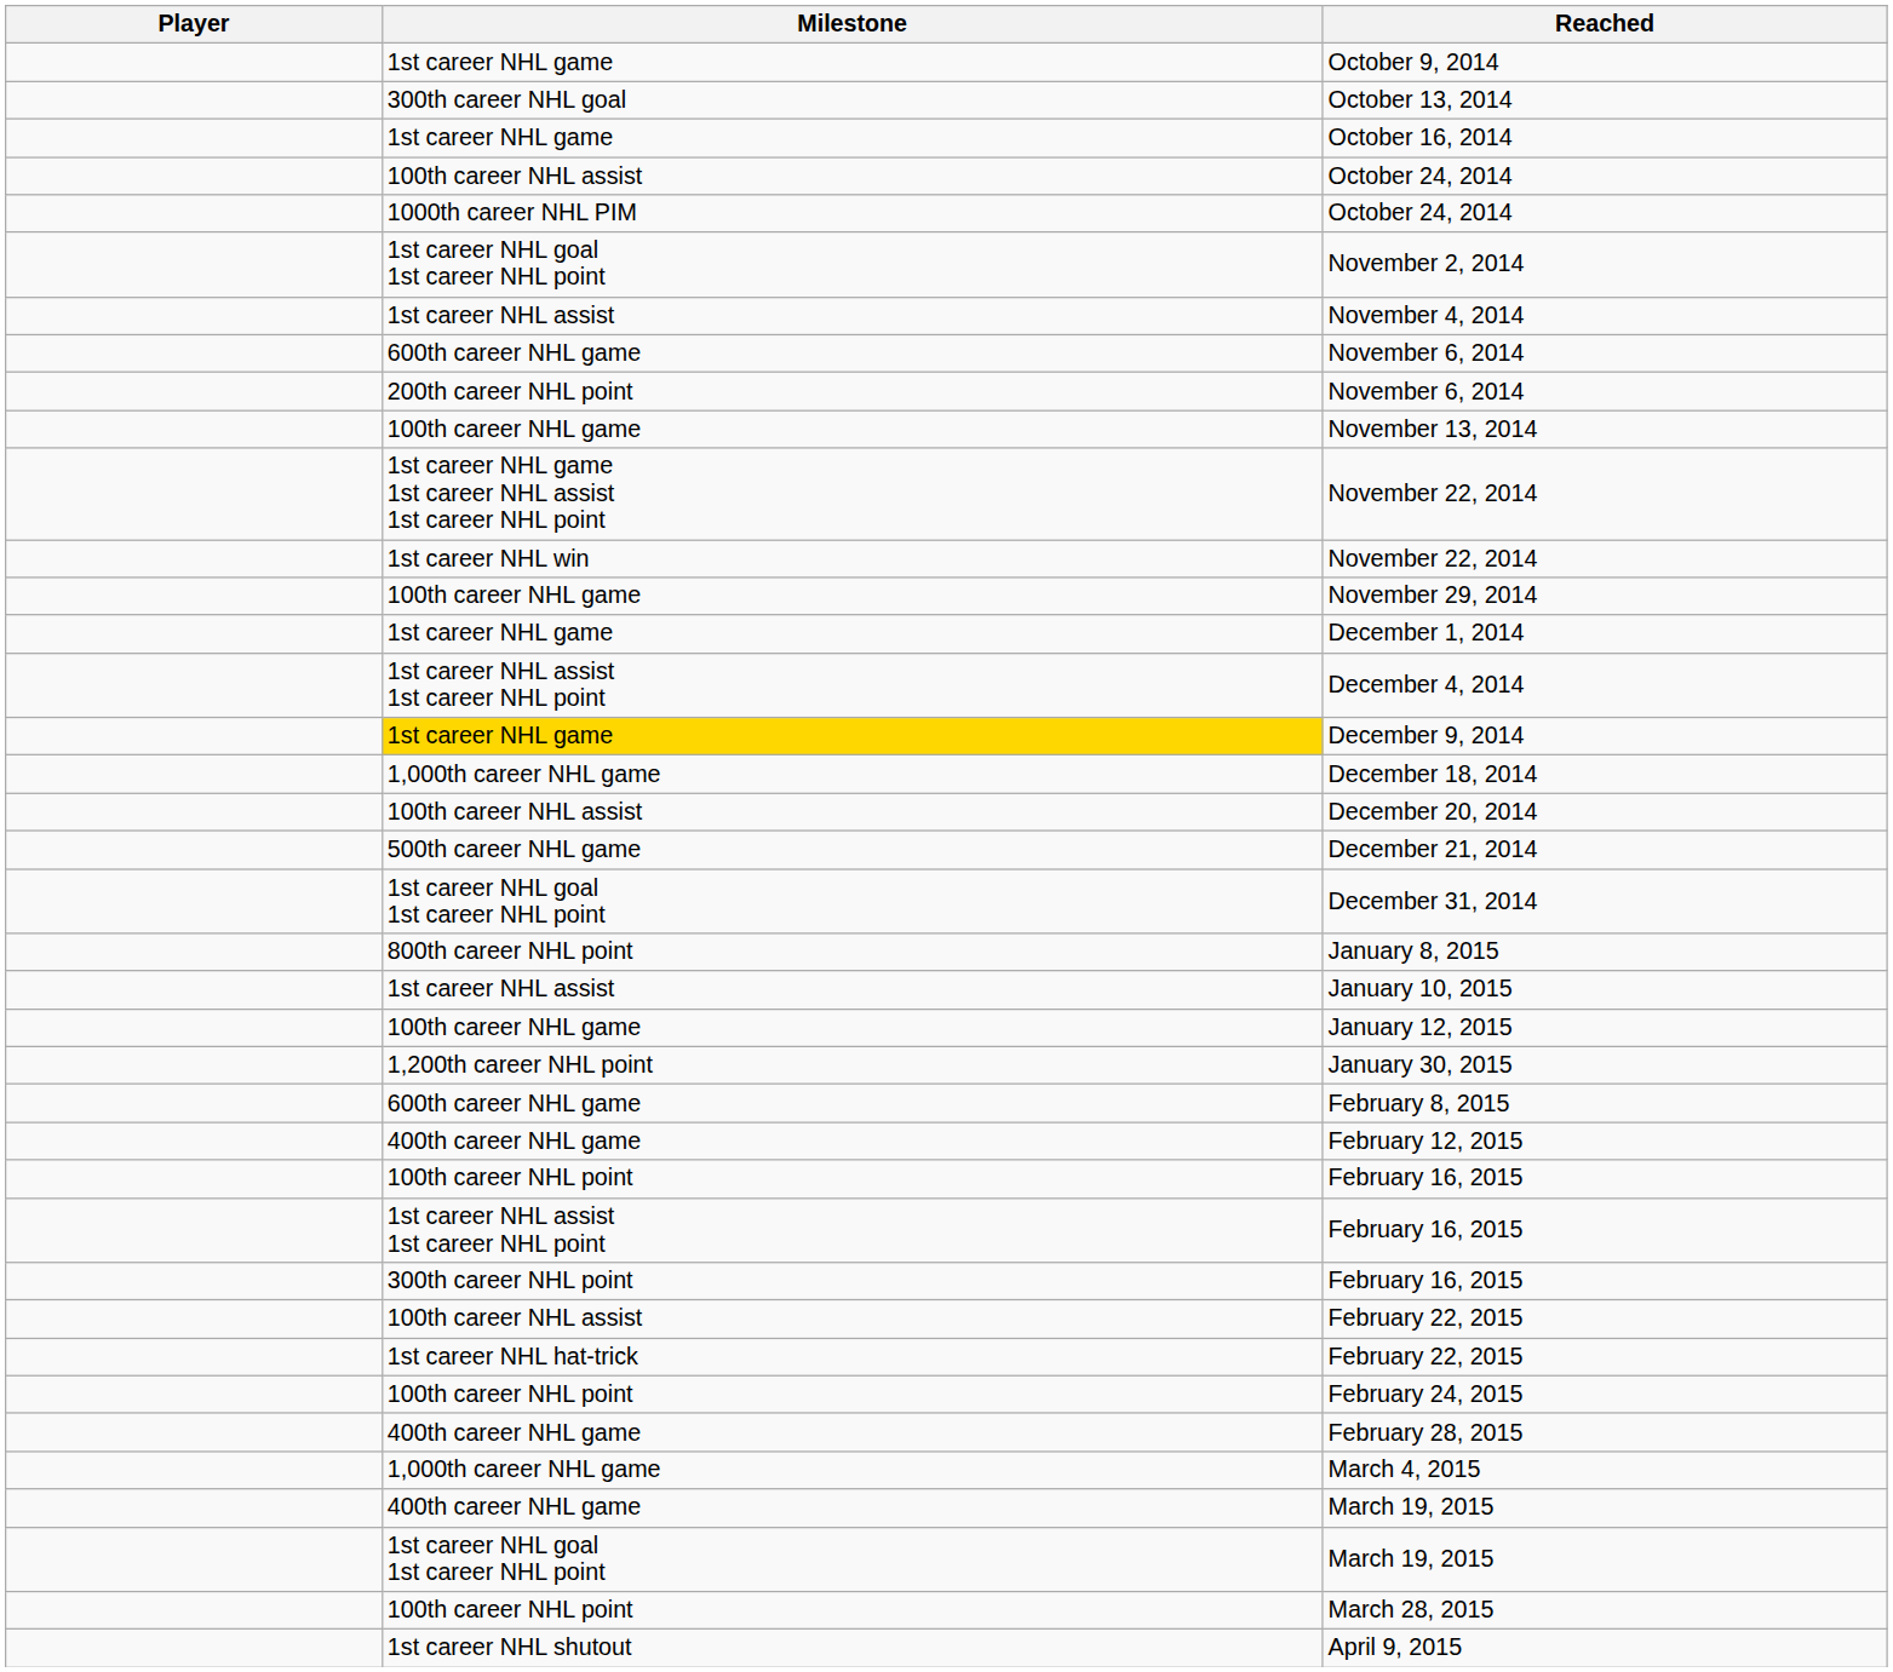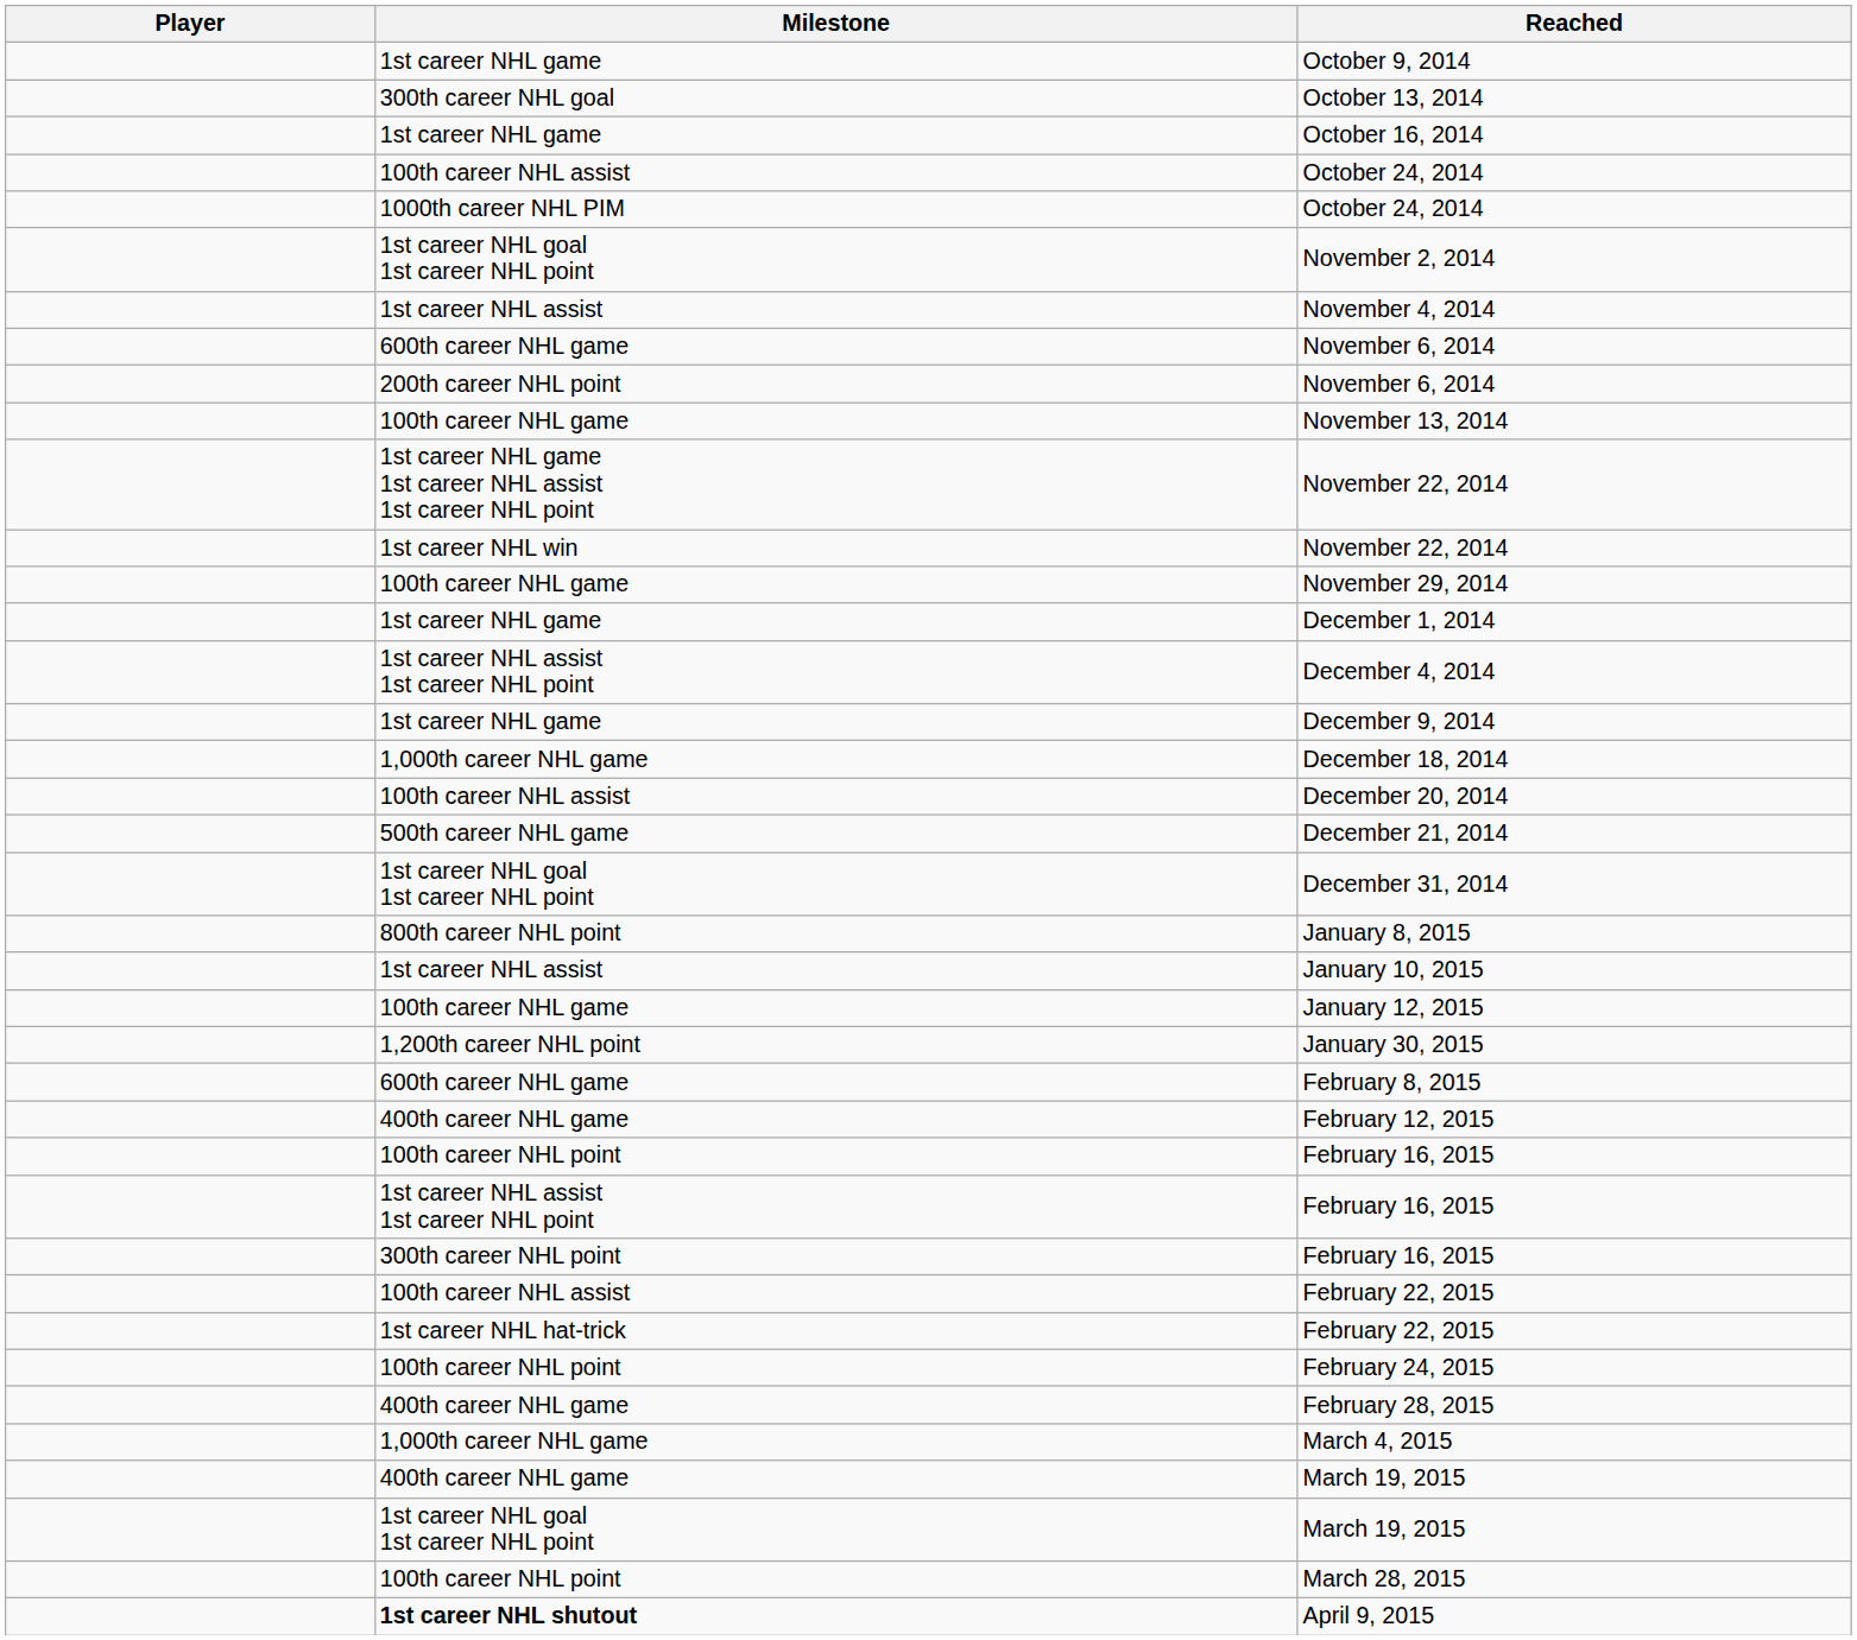row 17 | Milestone: gold background -> no background
row 39 | Milestone: normal -> bold
